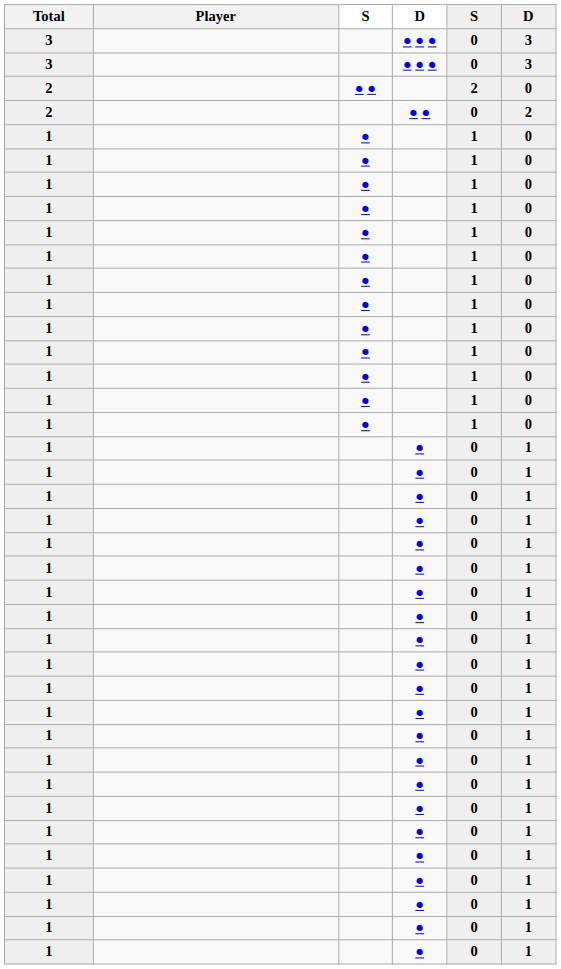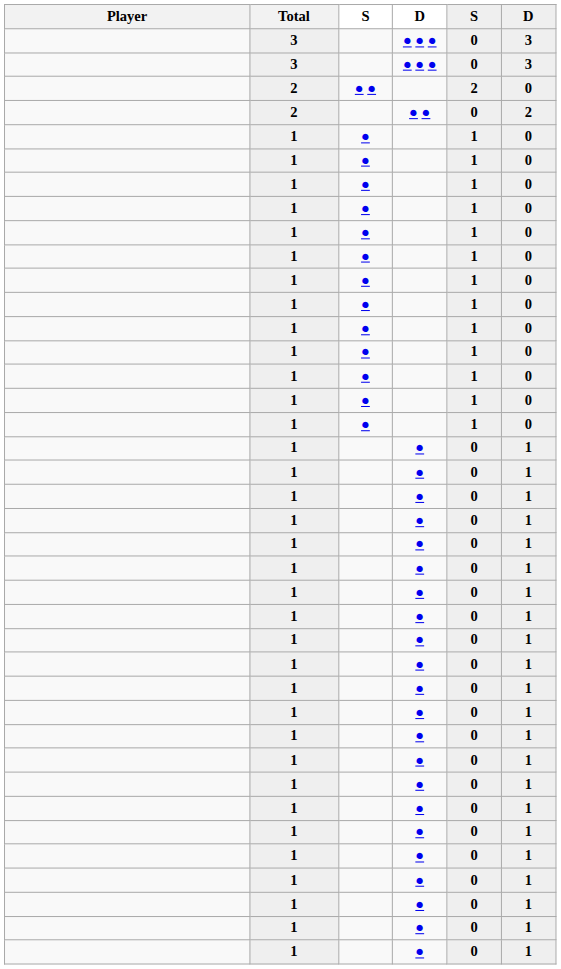columns swapped: Total <-> Player
